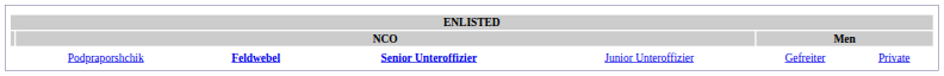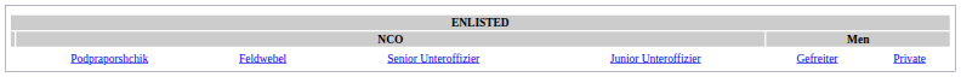Podpraporshchik | column 2: bold -> normal
Podpraporshchik | column 3: bold -> normal
